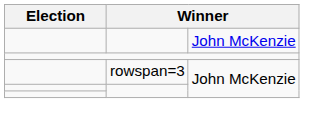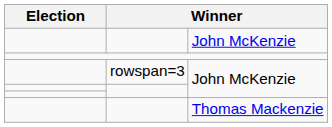+ row: Thomas Mackenzie
